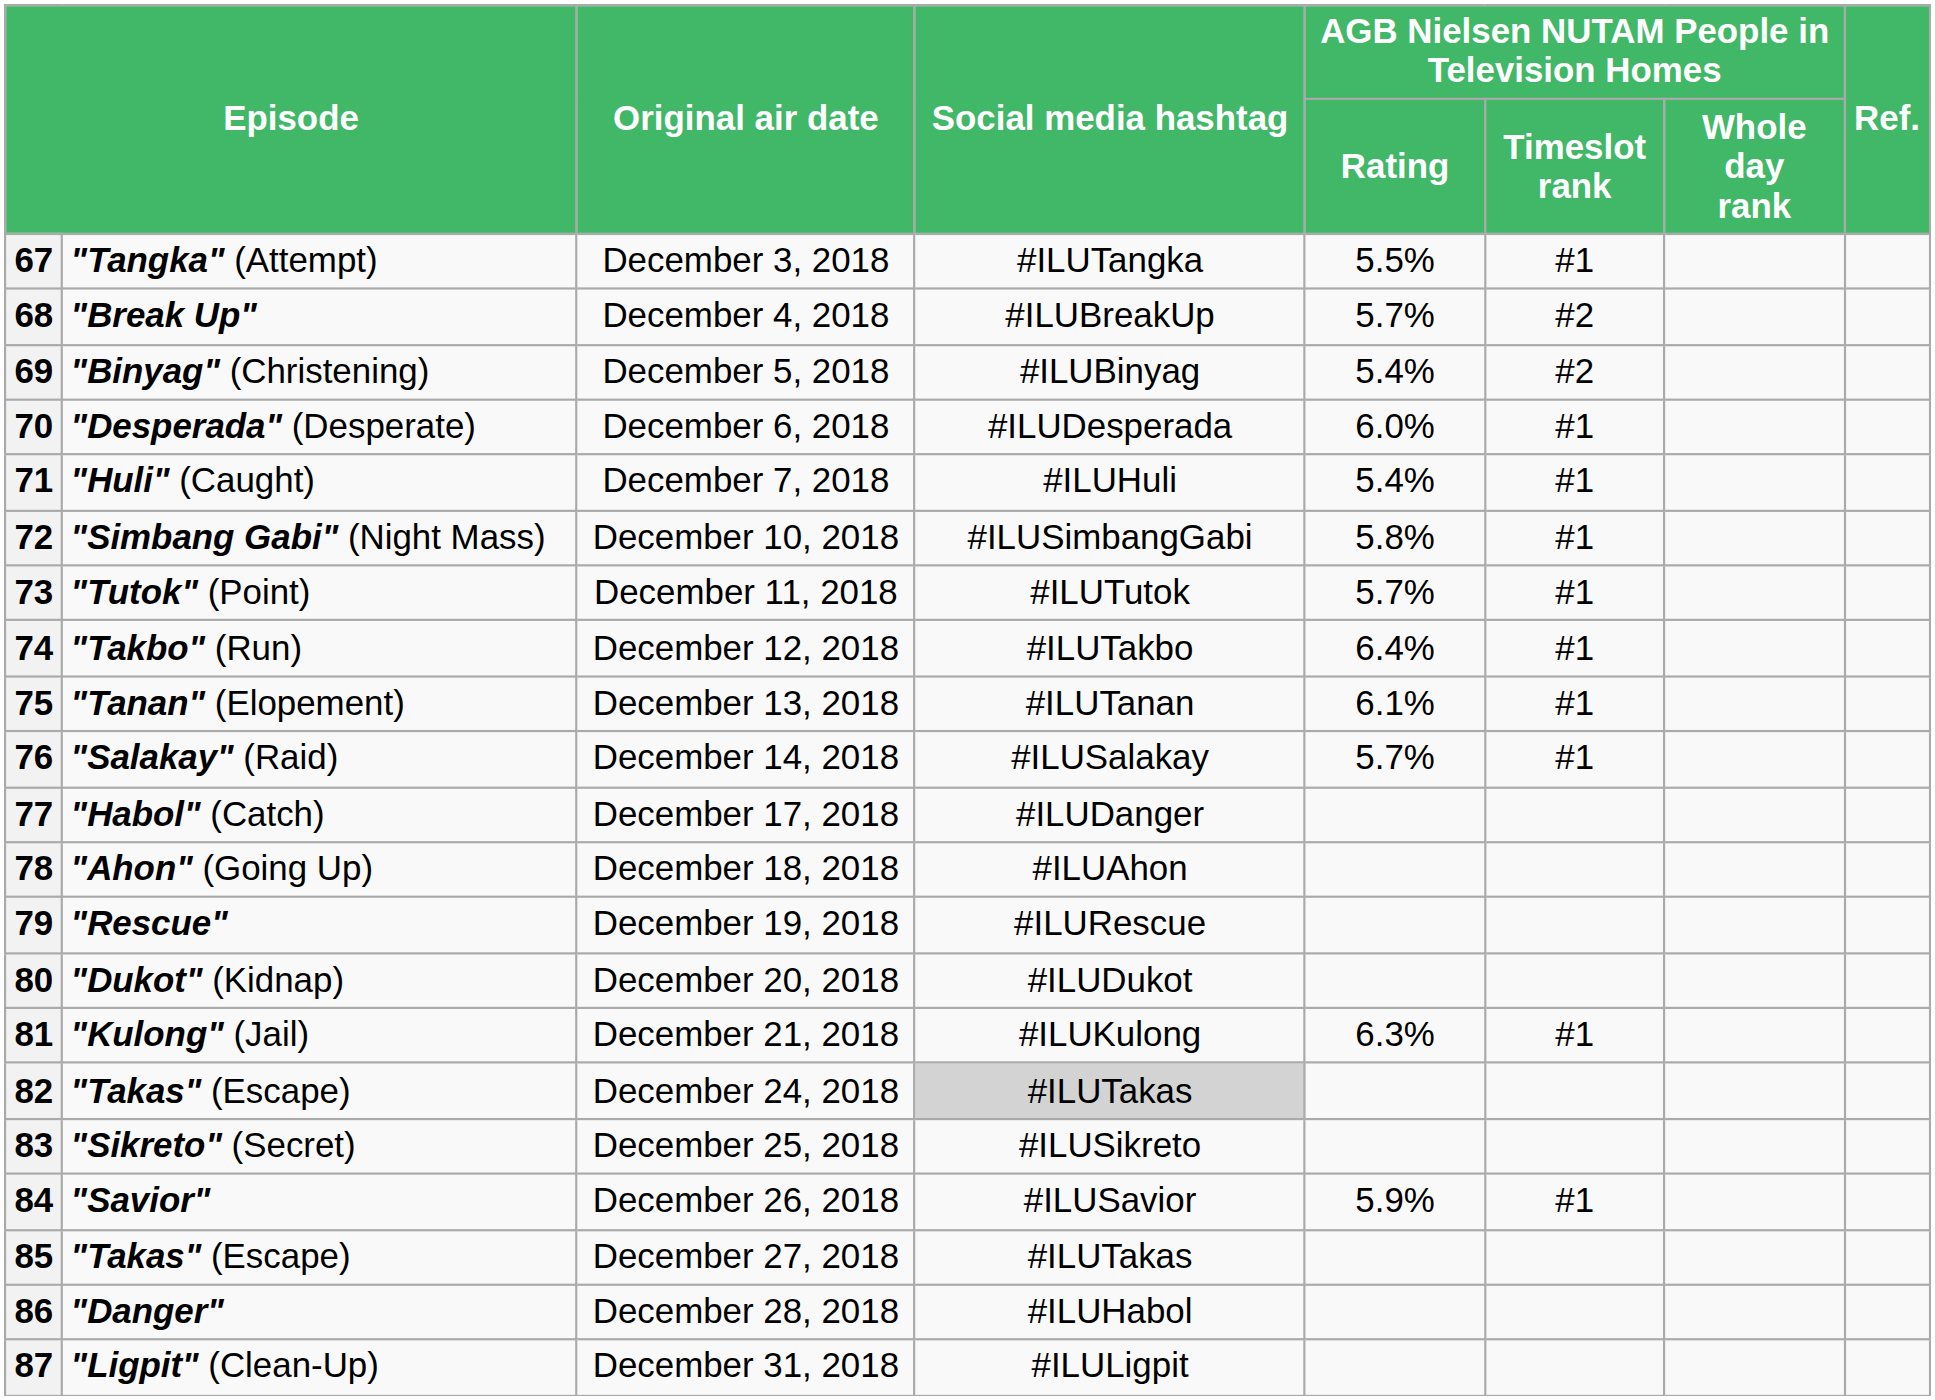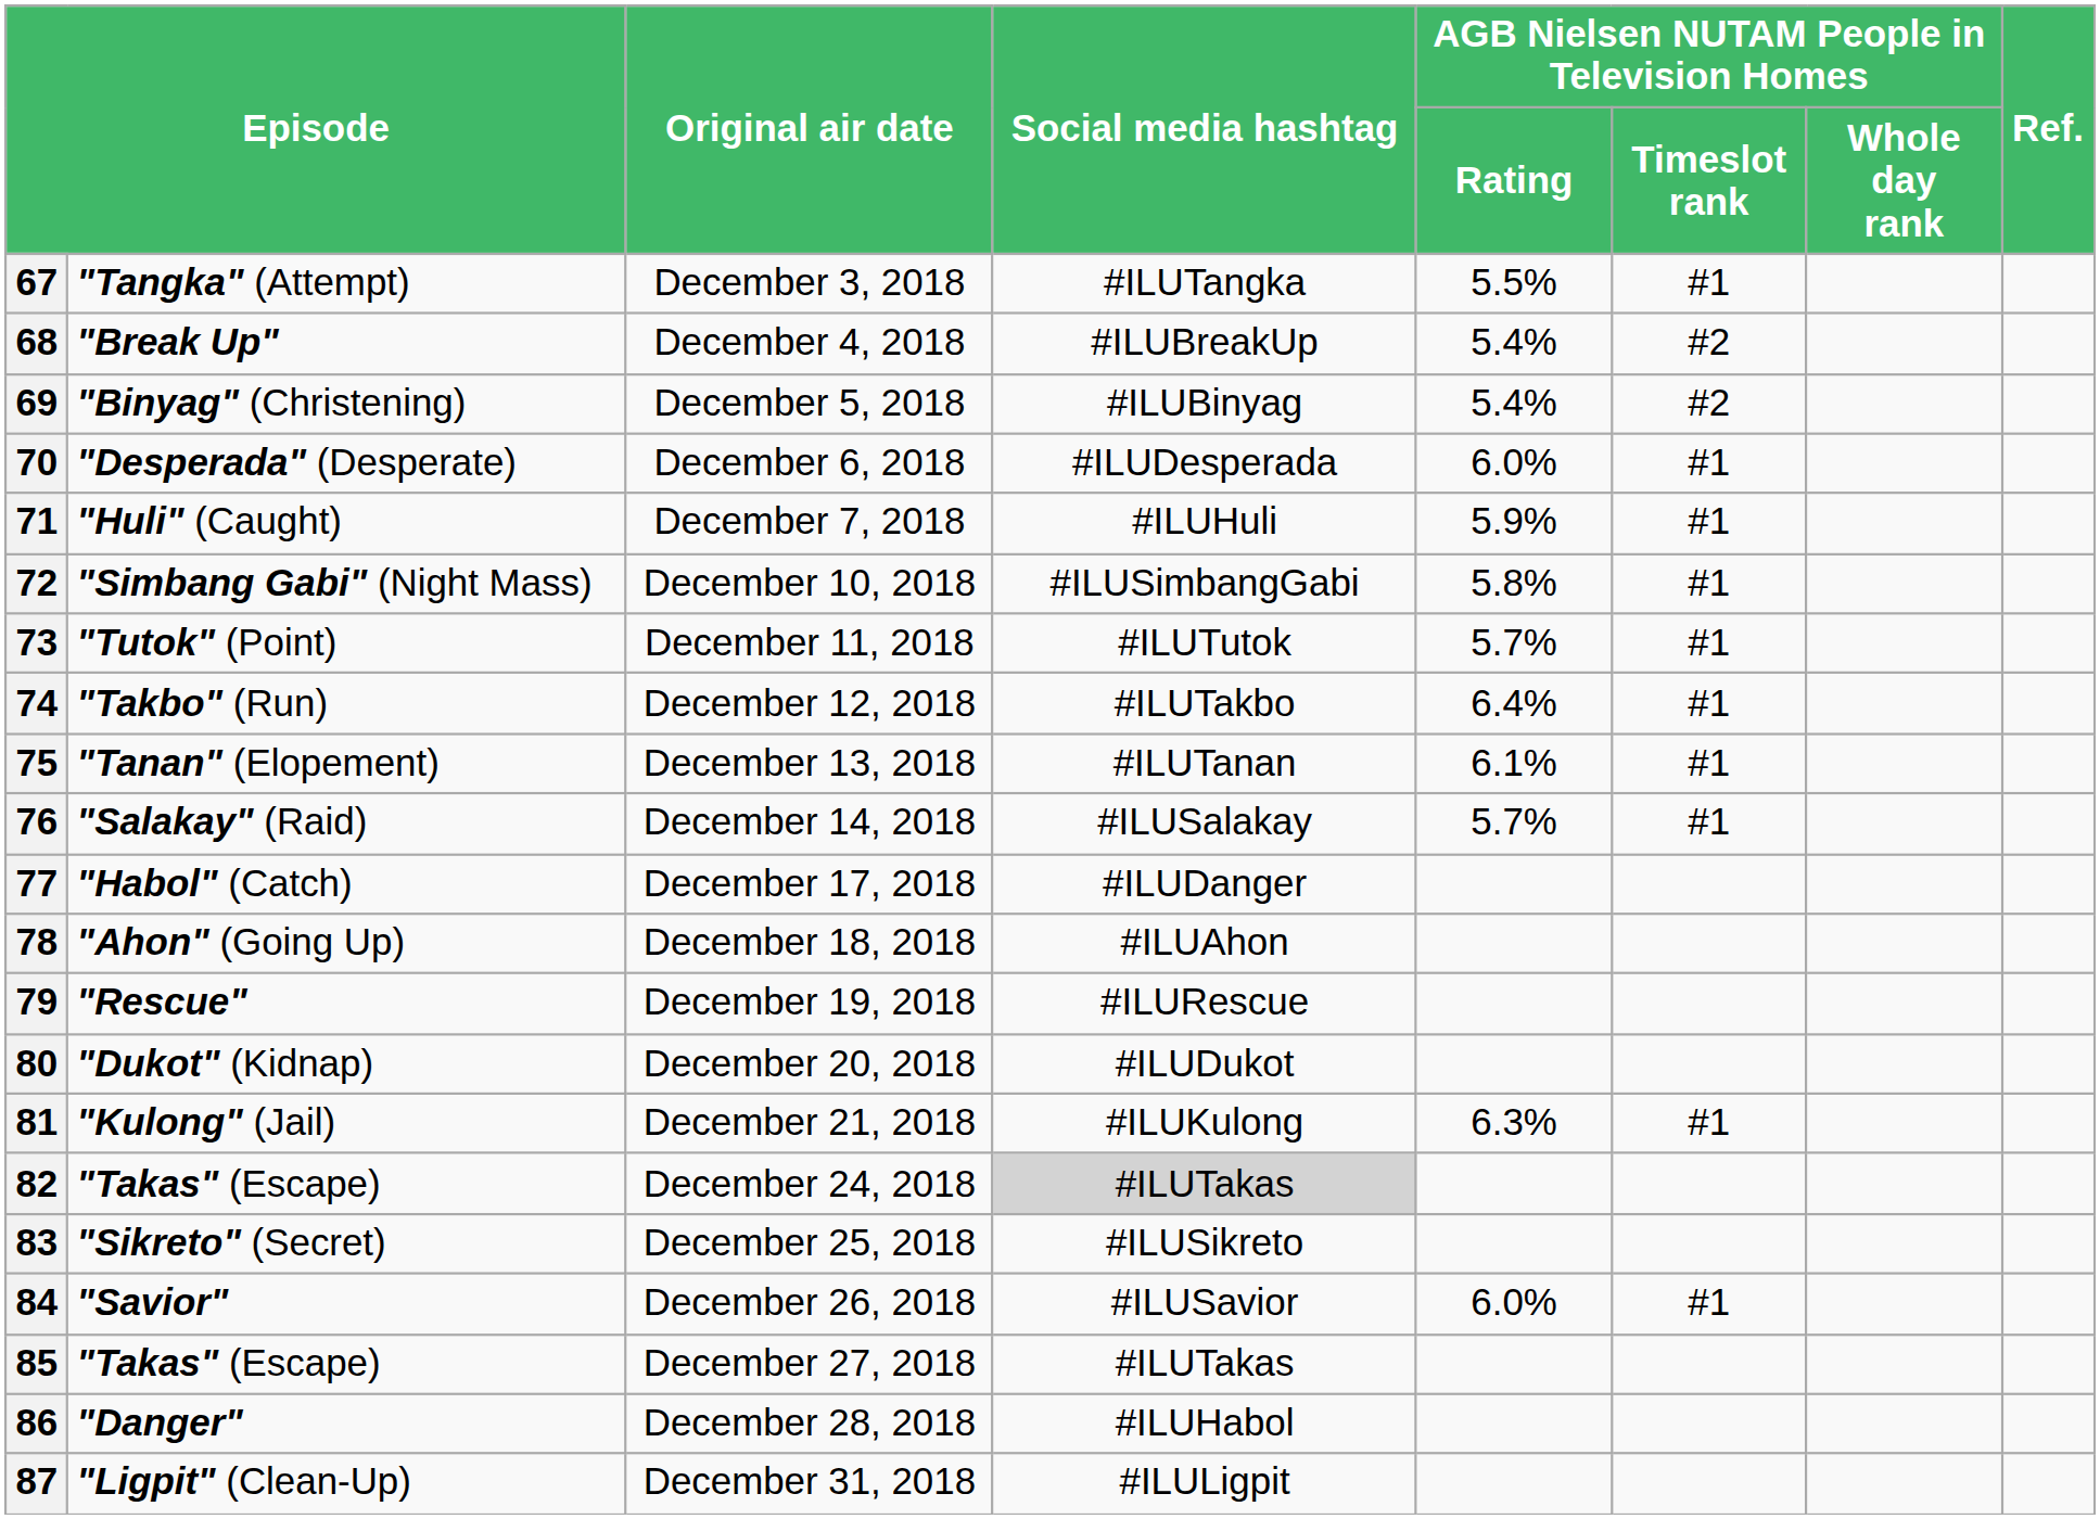68 | AGB Nielsen NUTAM People in Television Homes / Rating: 5.7% -> 5.4%
71 | AGB Nielsen NUTAM People in Television Homes / Rating: 5.4% -> 5.9%
84 | AGB Nielsen NUTAM People in Television Homes / Rating: 5.9% -> 6.0%
